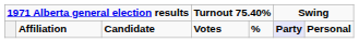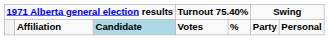Affiliation | column 3: no background -> lightblue background
Affiliation | column 6: lavender background -> no background
